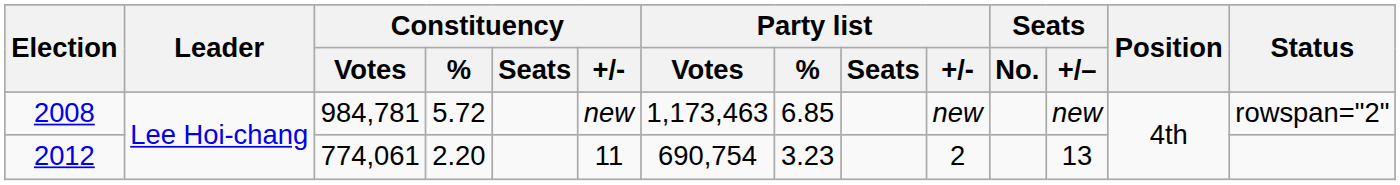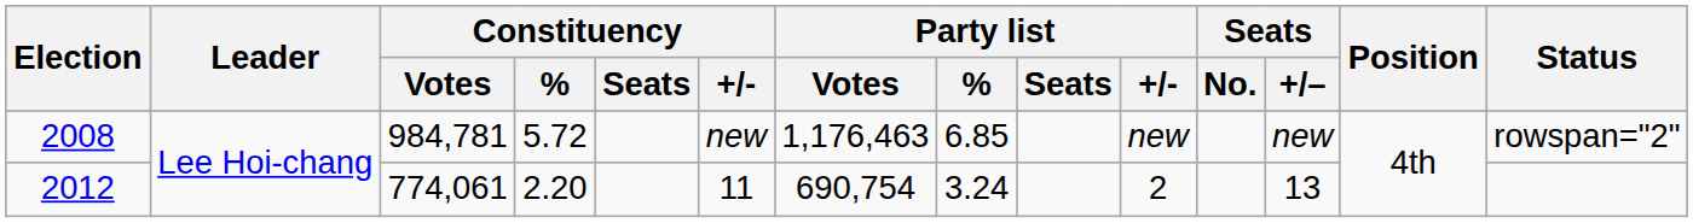2008 | Party list / Votes: 1,173,463 -> 1,176,463
2012 | Party list / %: 3.23 -> 3.24
